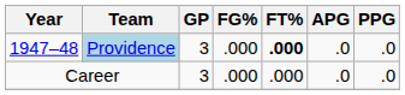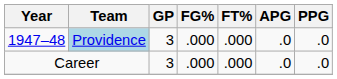1947–48 | FT%: bold -> normal
